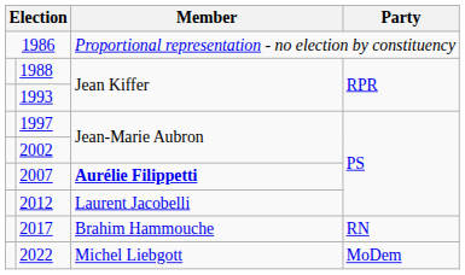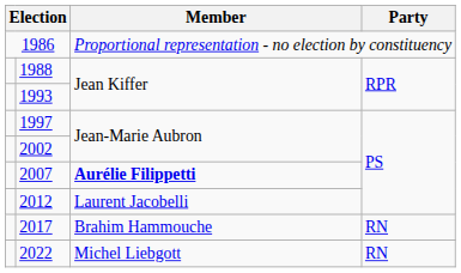2022 | Party: MoDem -> RN
